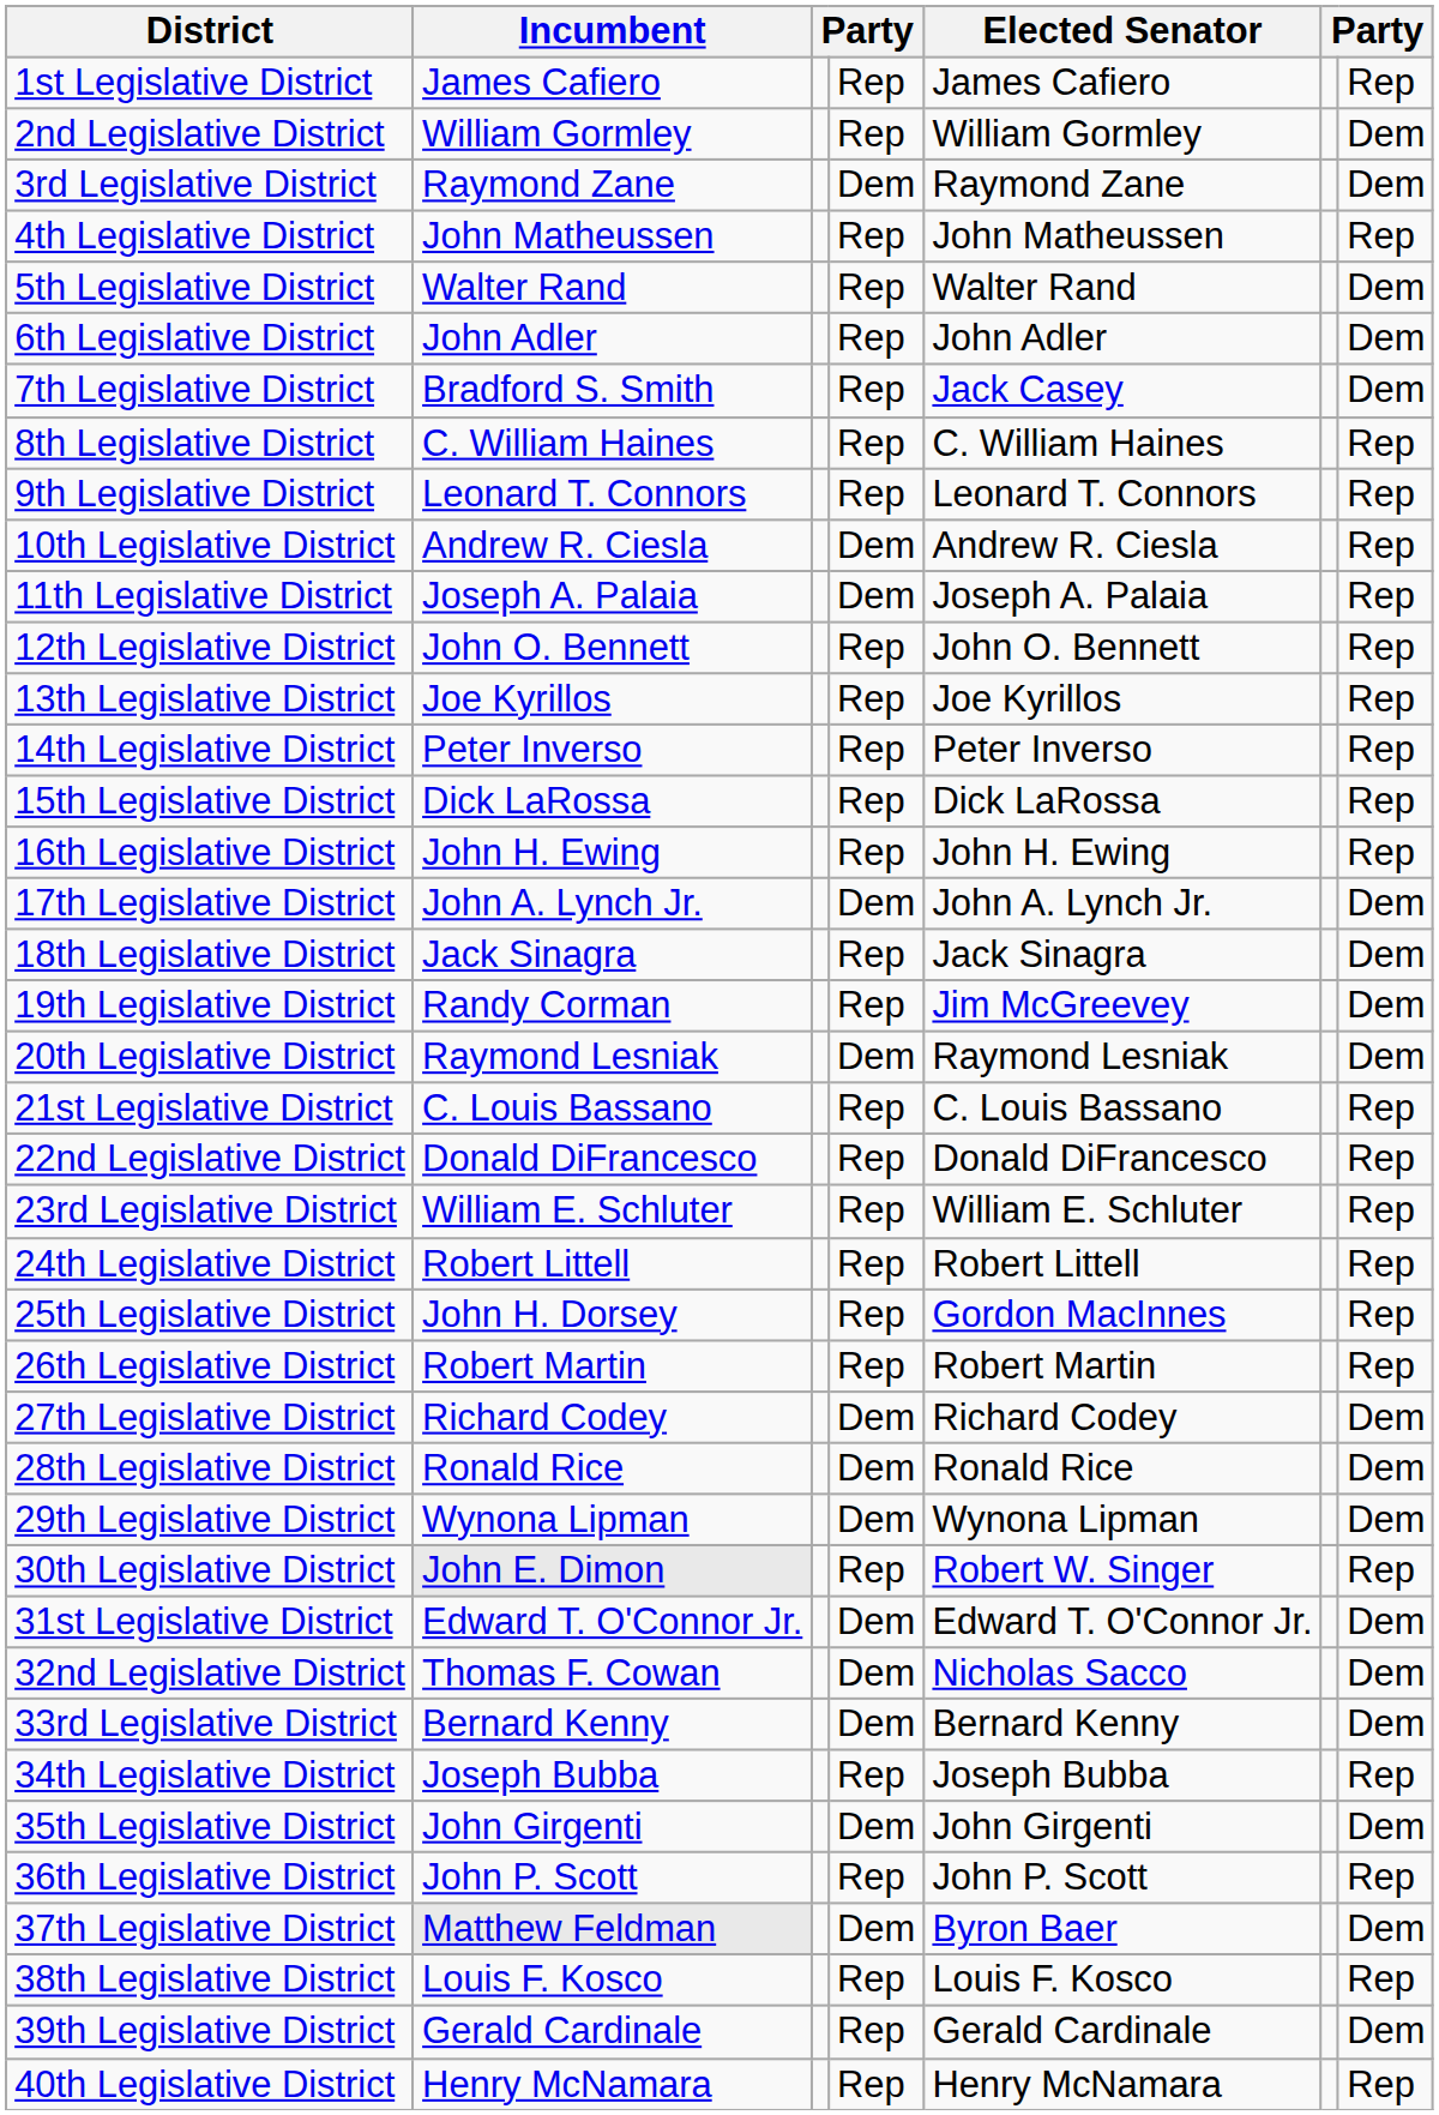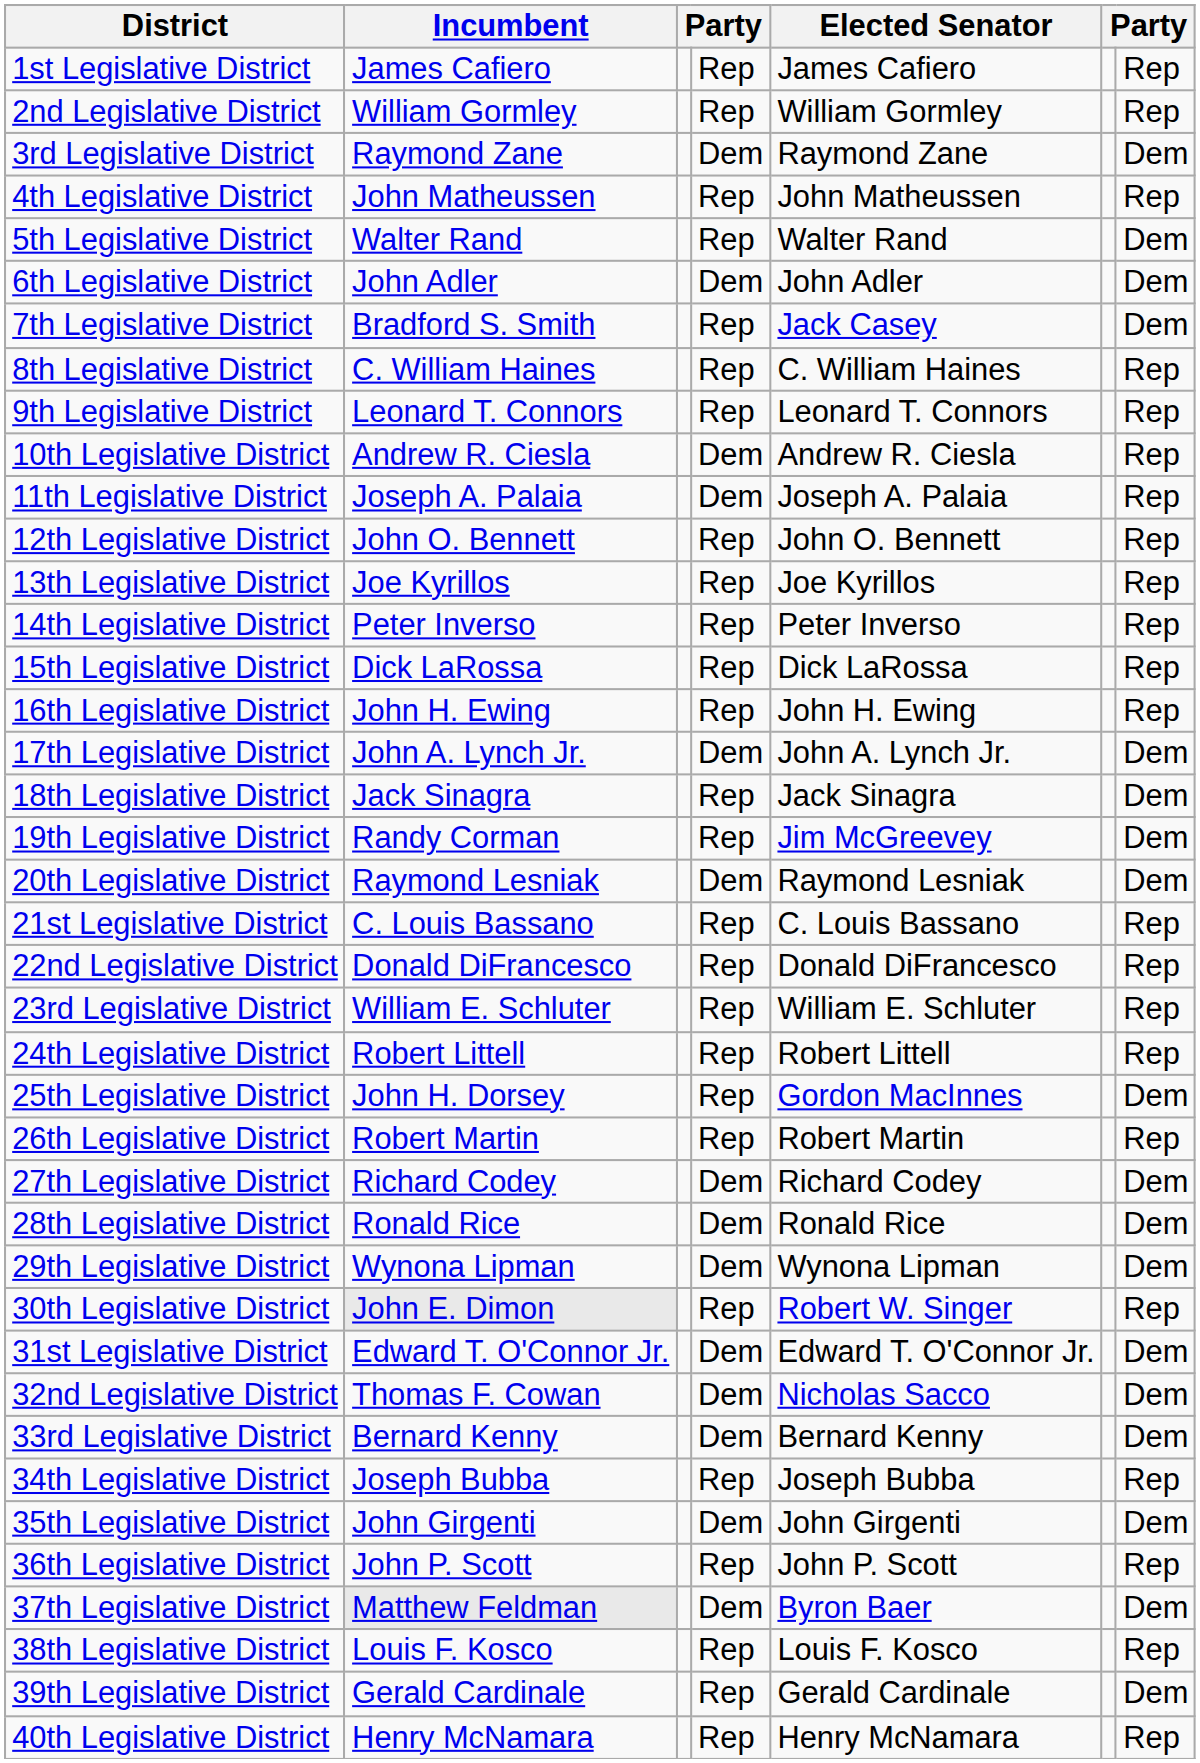2nd Legislative District | column 7: Dem -> Rep
6th Legislative District | column 4: Rep -> Dem
25th Legislative District | column 7: Rep -> Dem
